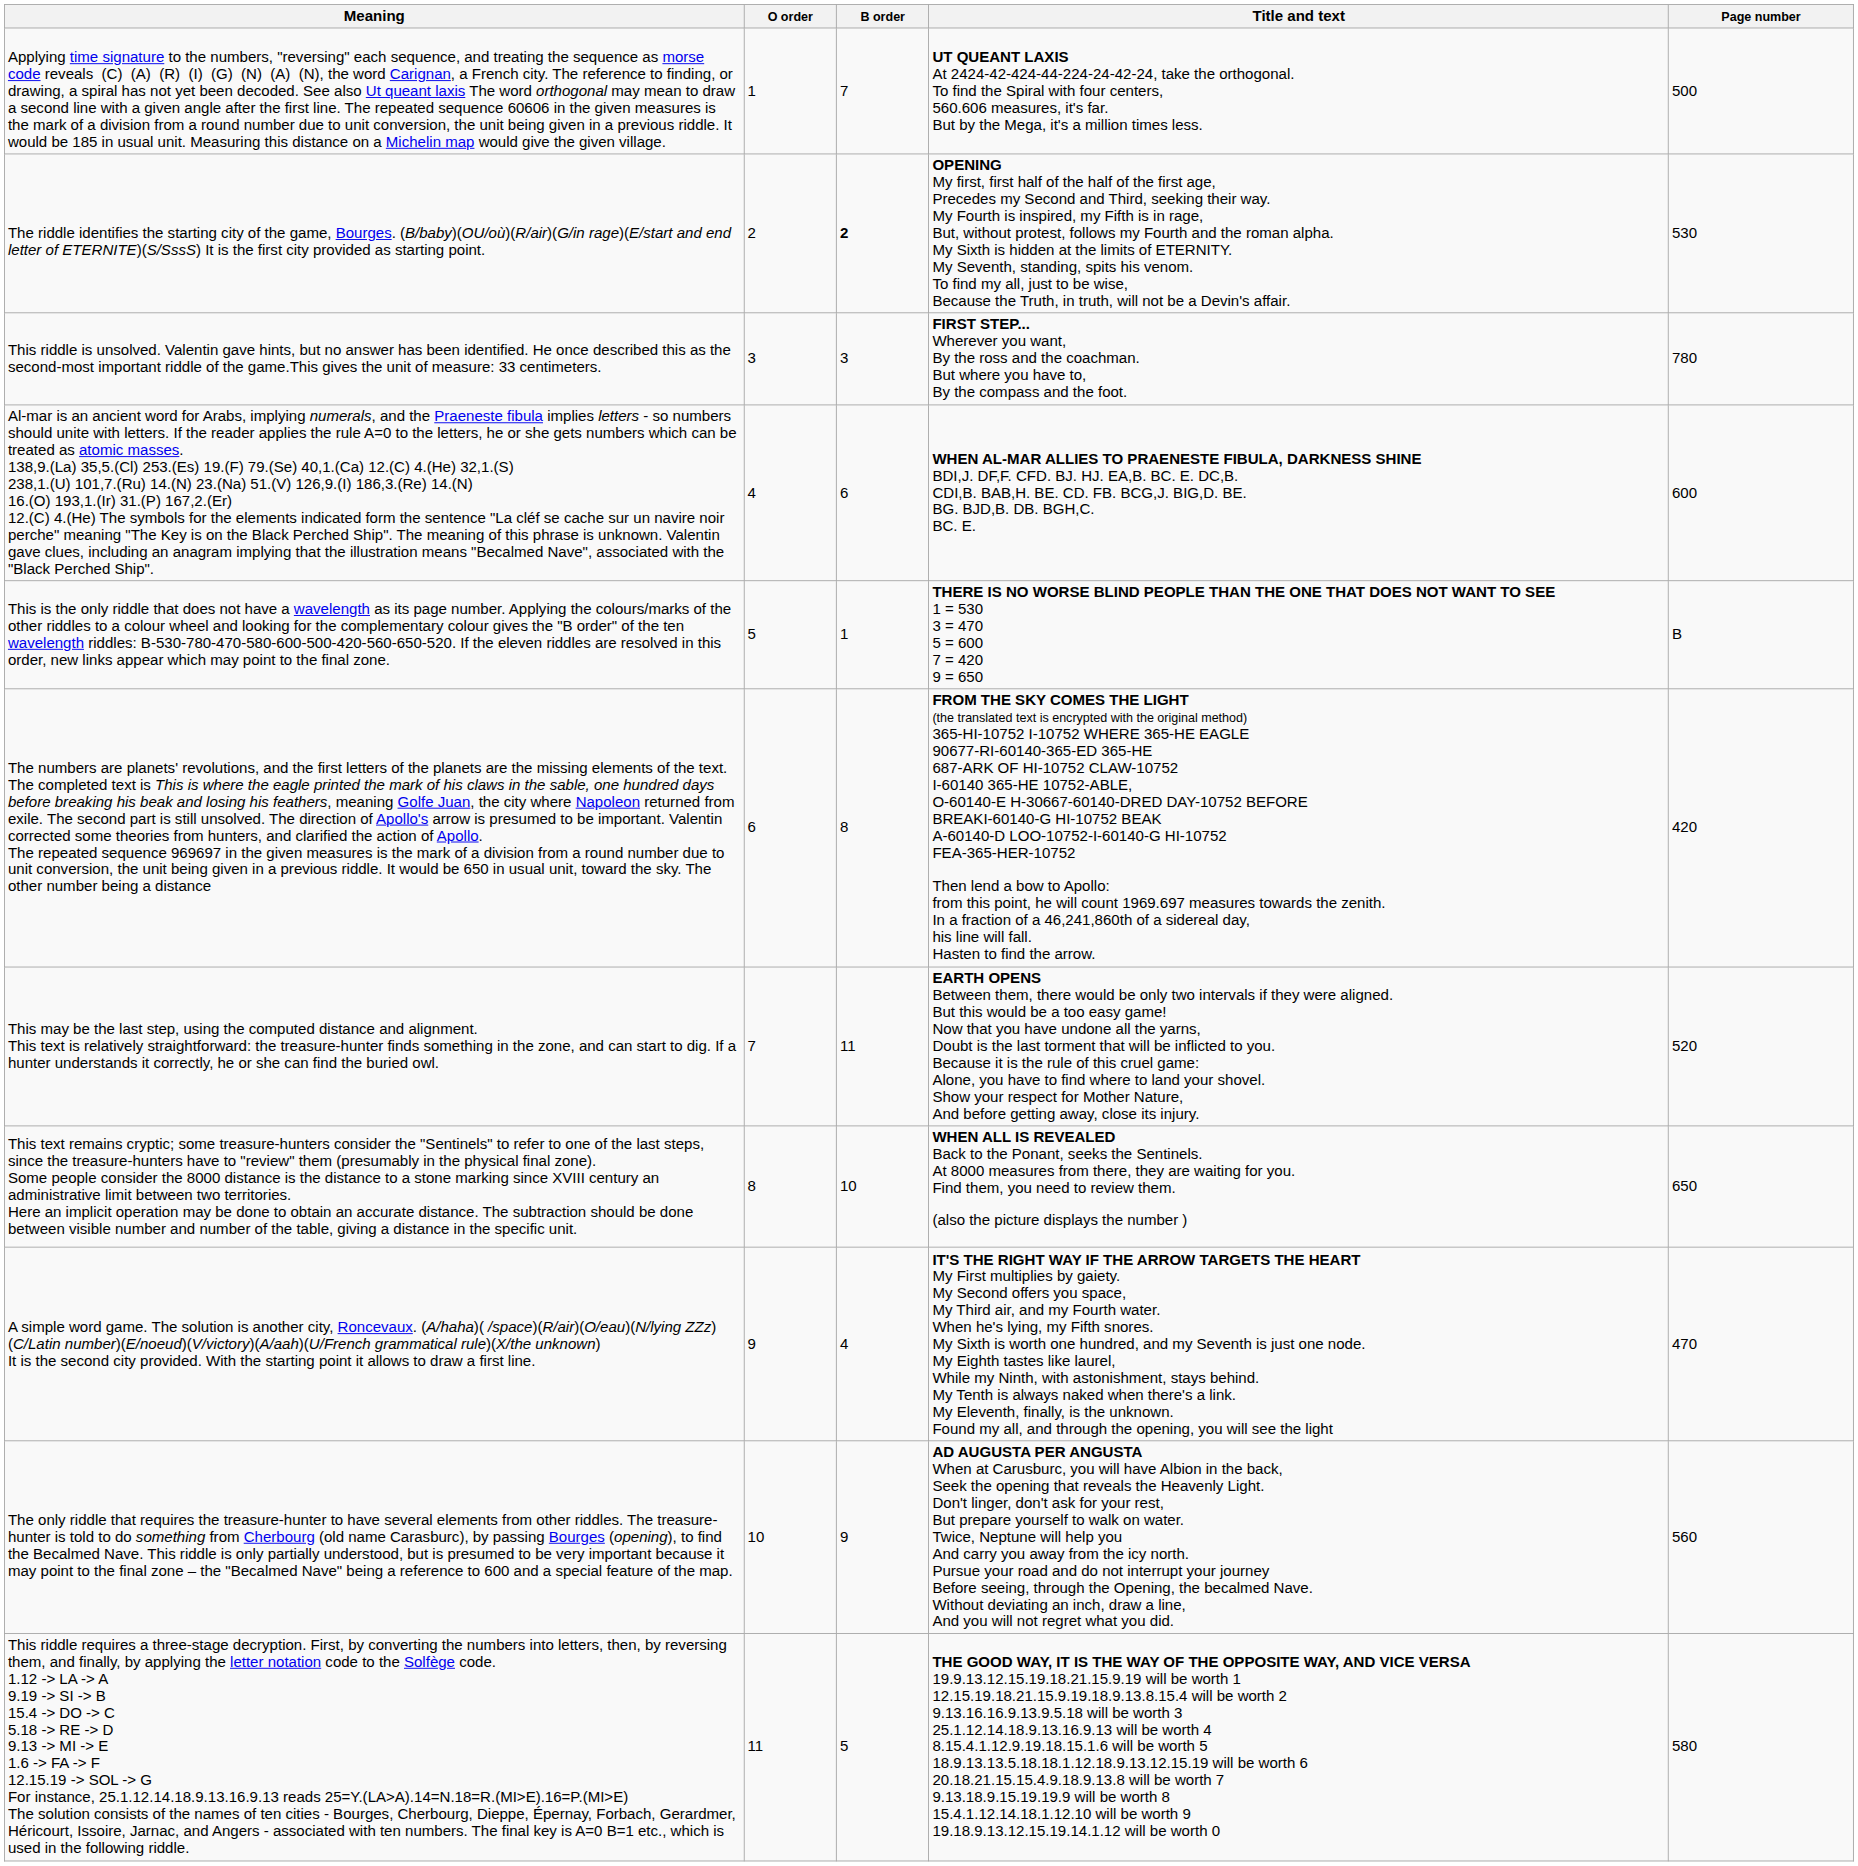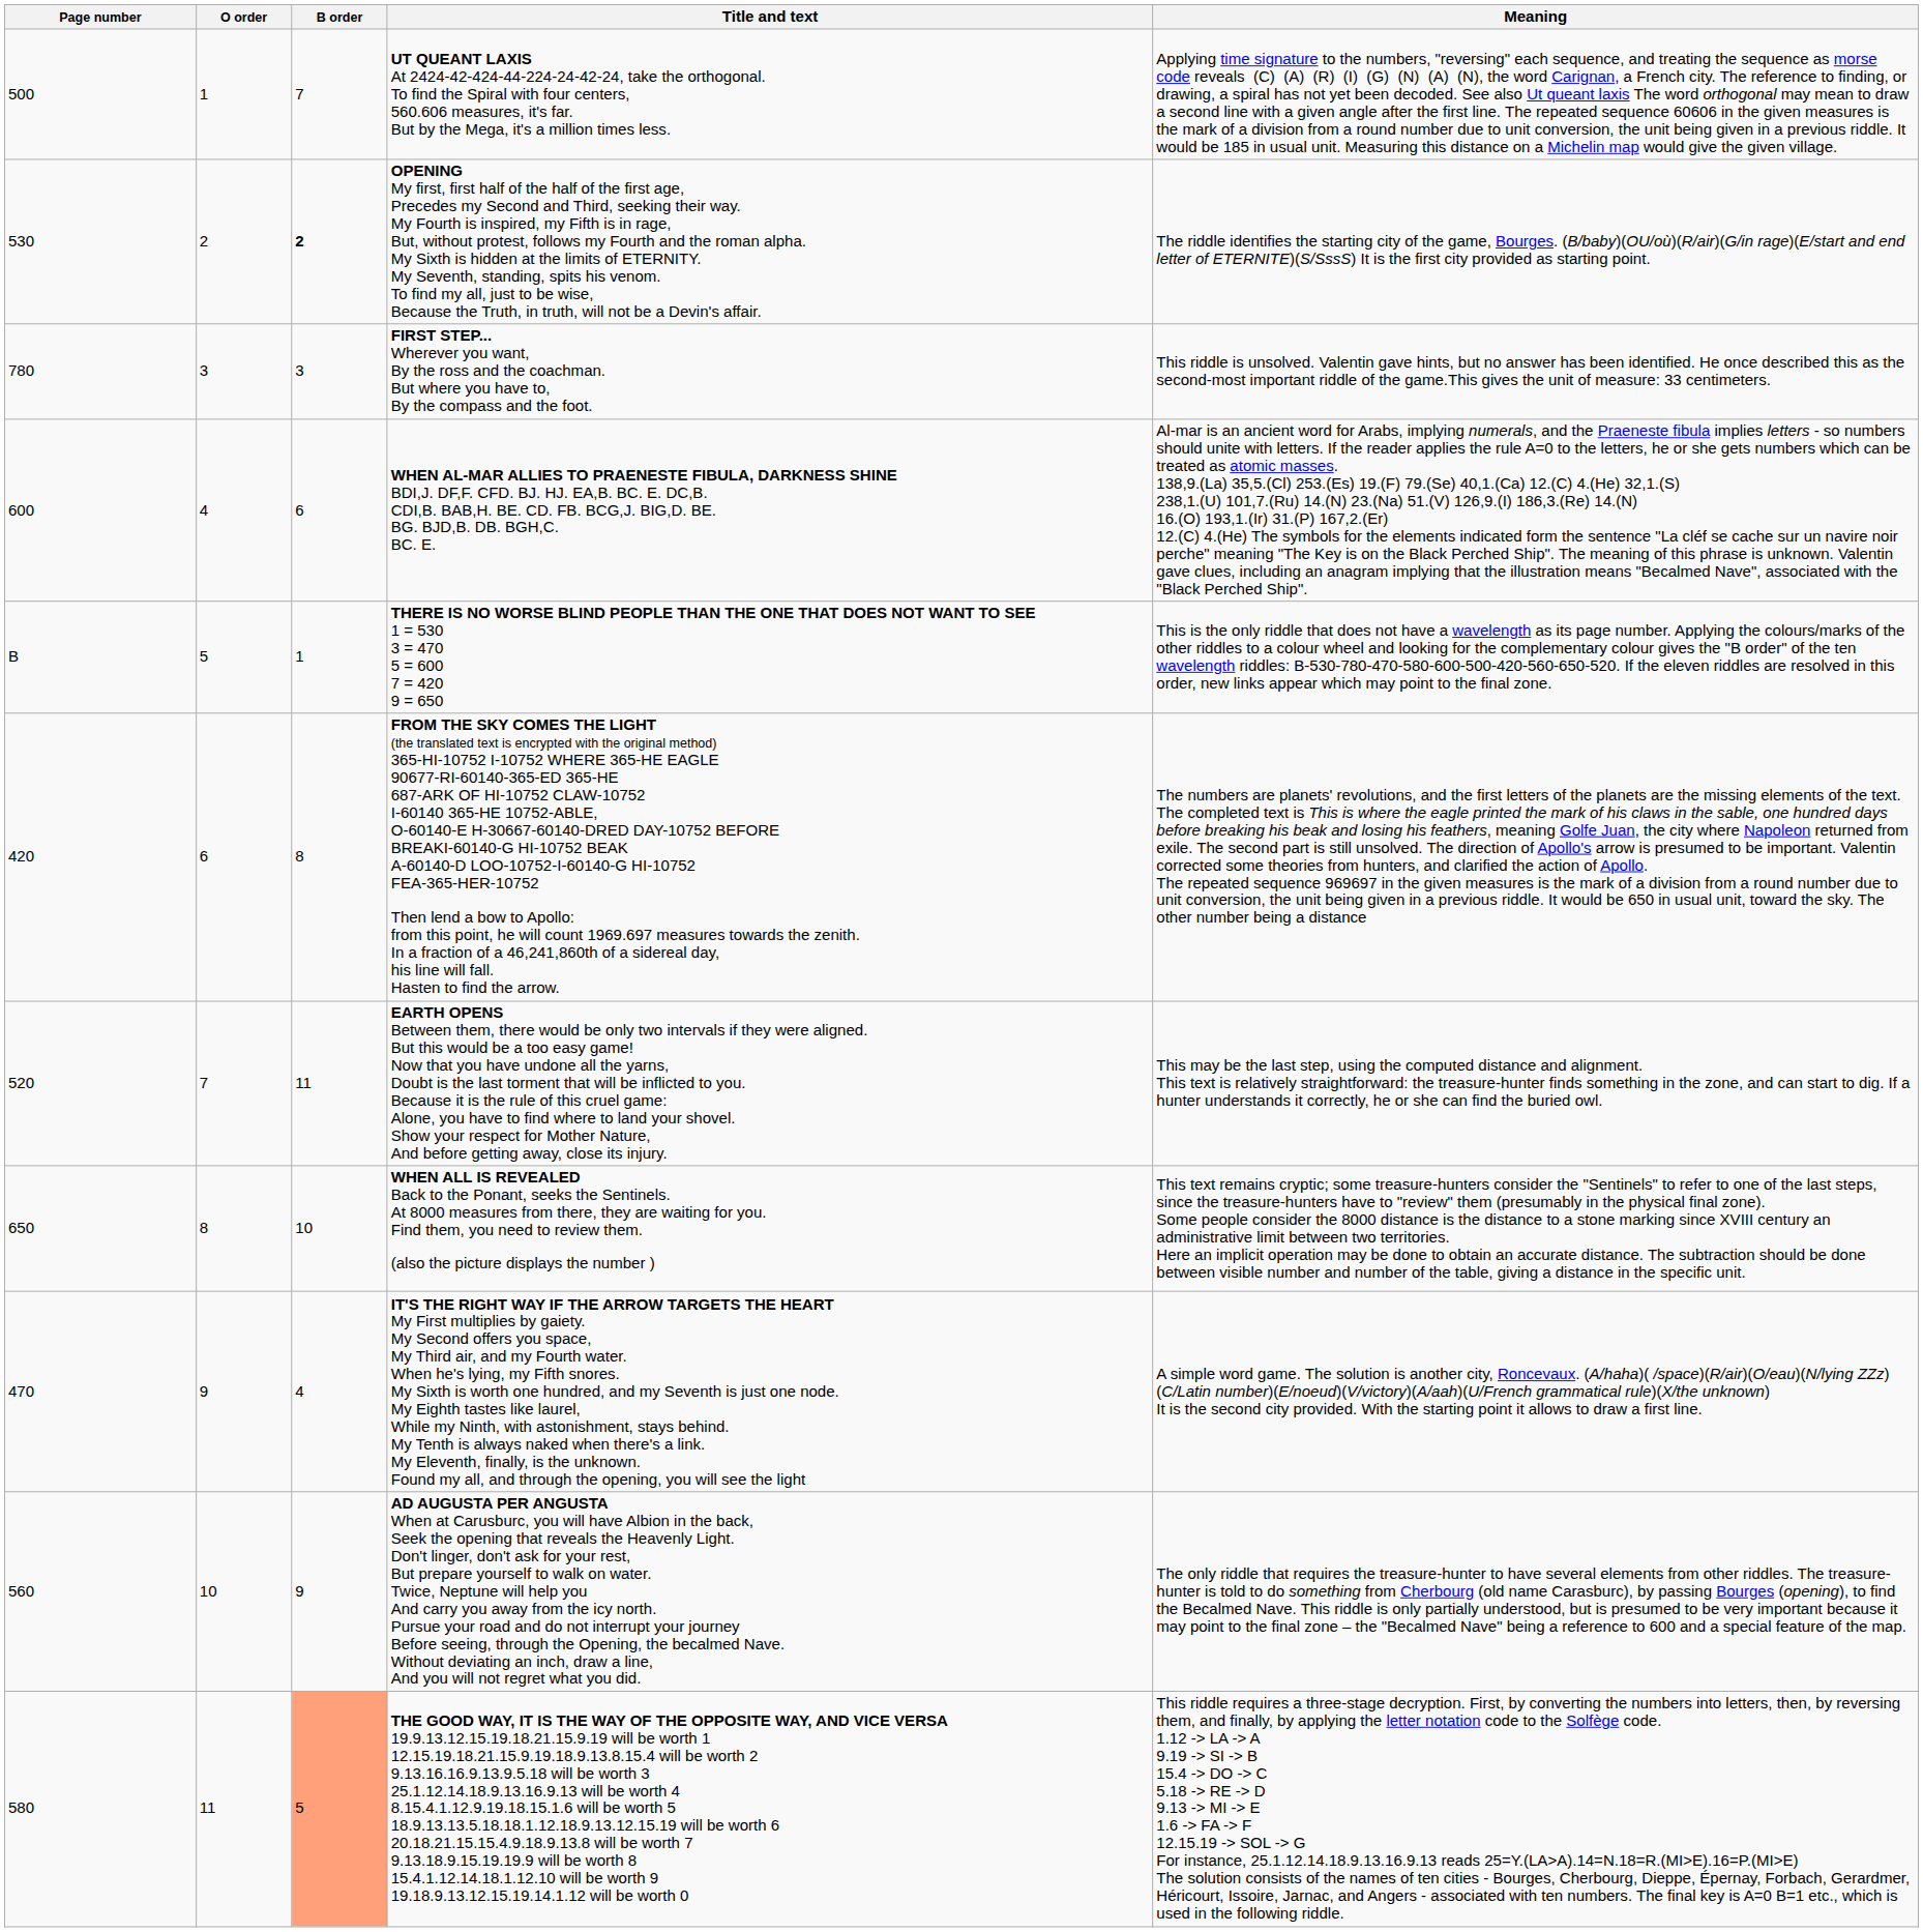columns swapped: Page number <-> Meaning
row 12 | B order: no background -> lightsalmon background
